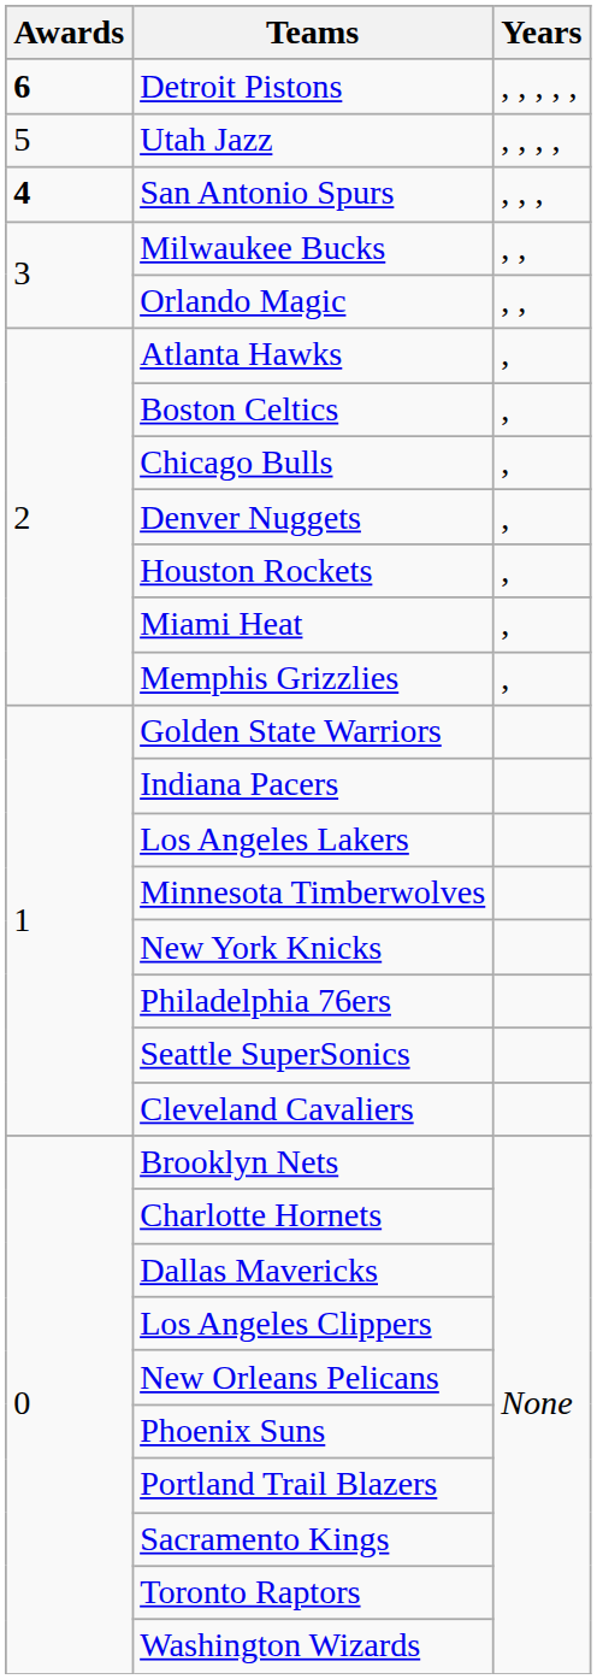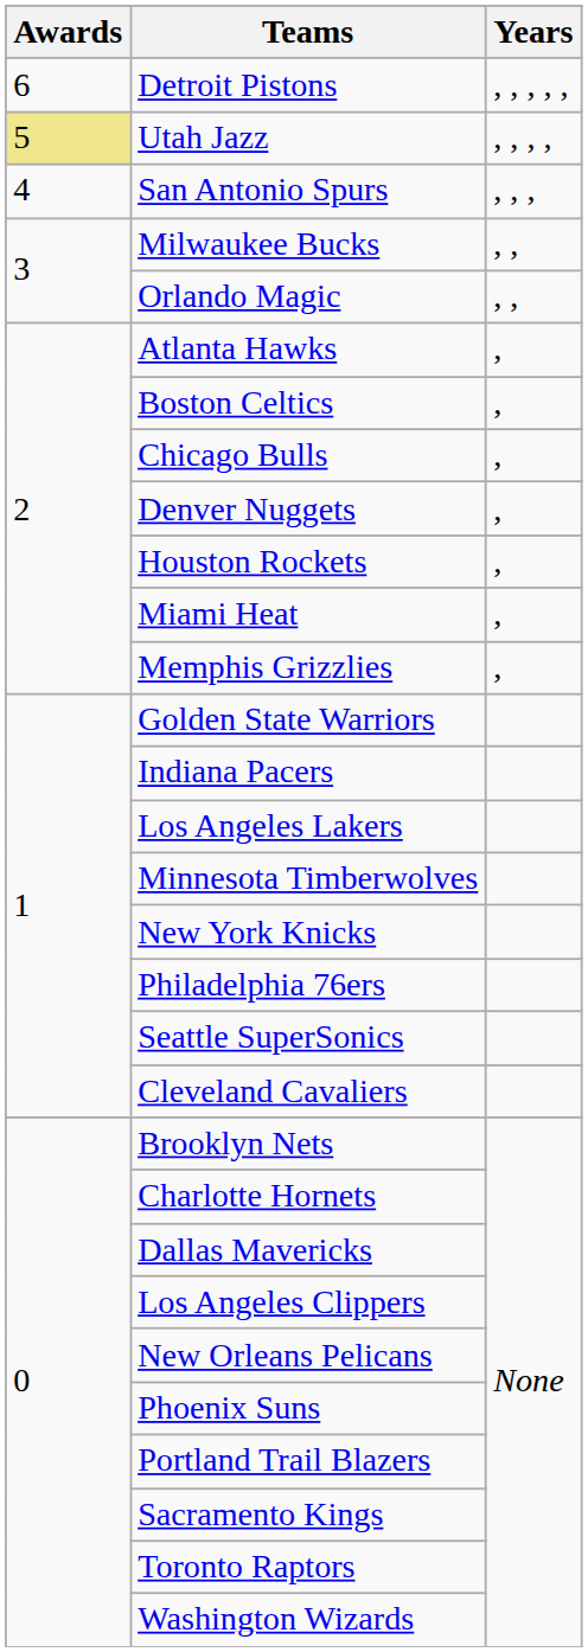Detroit Pistons | Awards: bold -> normal
Utah Jazz | Awards: no background -> khaki background
San Antonio Spurs | Awards: bold -> normal
